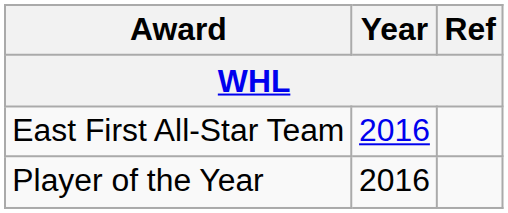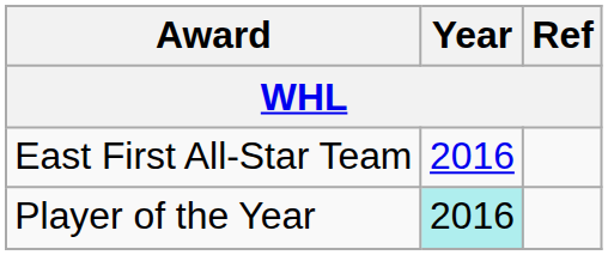Player of the Year | Year: no background -> paleturquoise background
